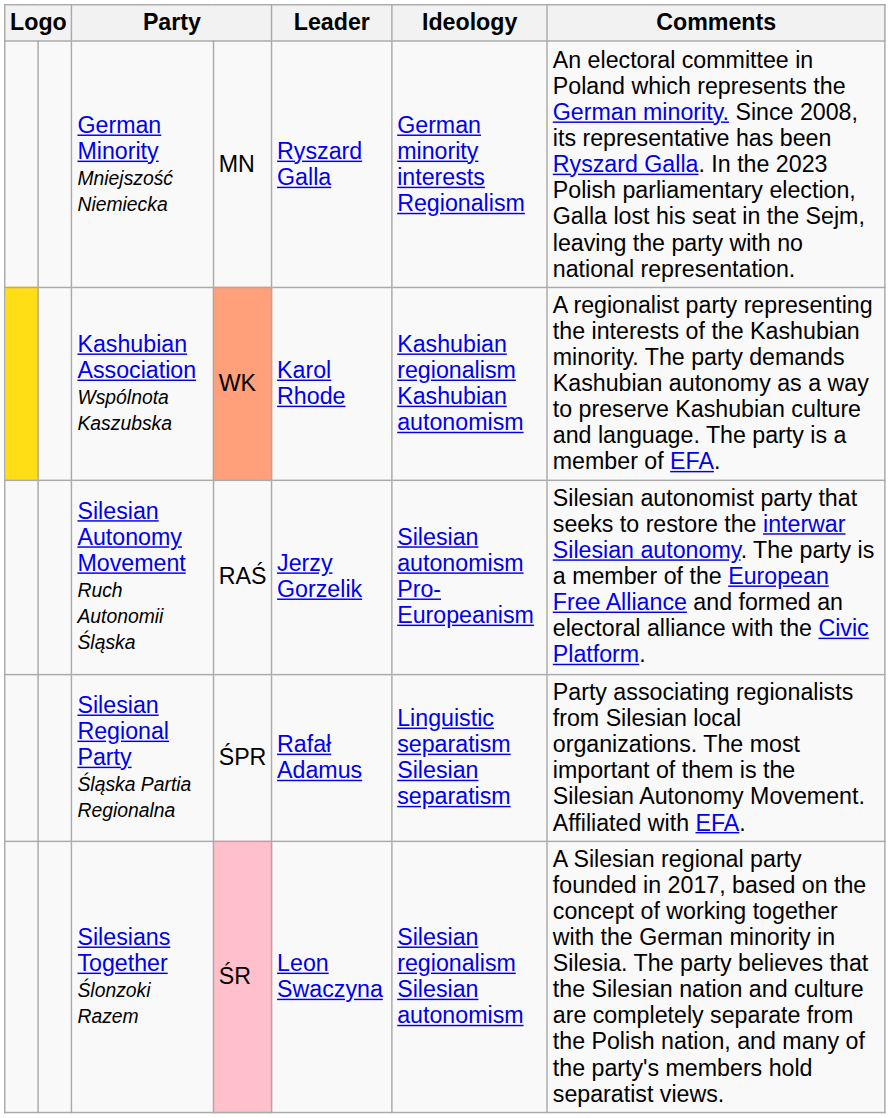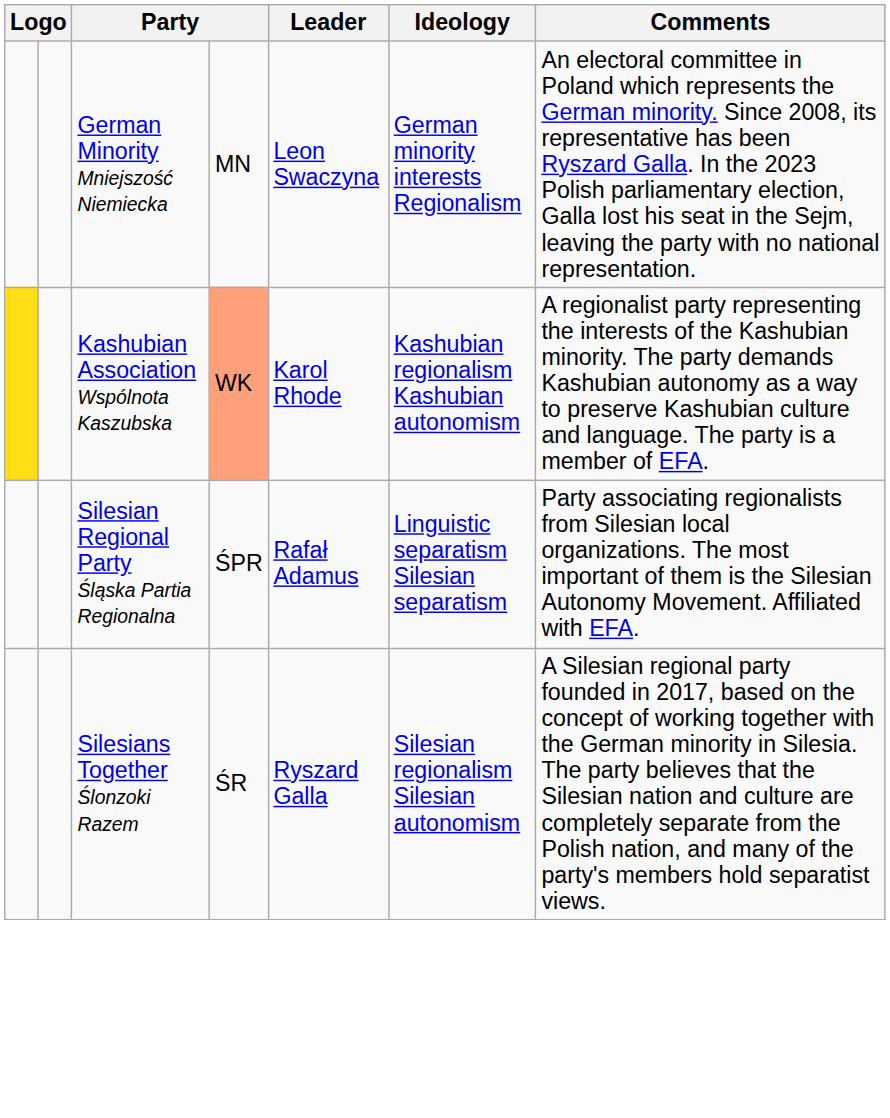German Minority Mniejszość Niemiecka | Leader: Ryszard Galla -> Leon Swaczyna
- row: Silesian Autonomy Movement Ruch Autonomii Śląska | RAŚ | Jerzy Gorzelik | Silesian autonomism Pro-Europeanism | Silesian autonomist party that seeks to restore the interwar Silesian autonomy. The party is a member of the European Free Alliance and formed an electoral alliance with the Civic Platform.
Silesians Together Ślonzoki Razem | column 4: pink background -> no background
Silesians Together Ślonzoki Razem | Leader: Leon Swaczyna -> Ryszard Galla
